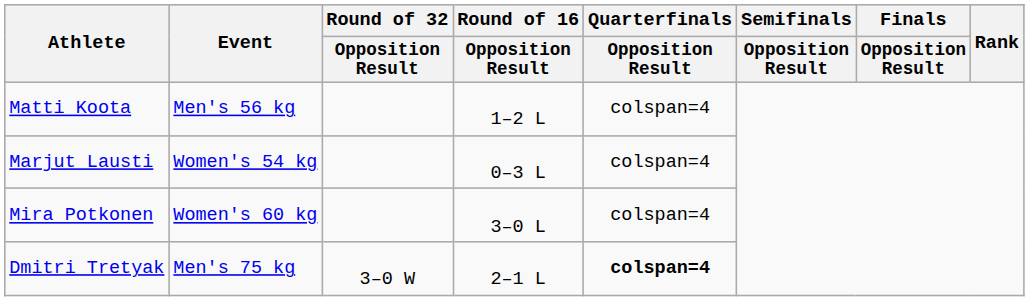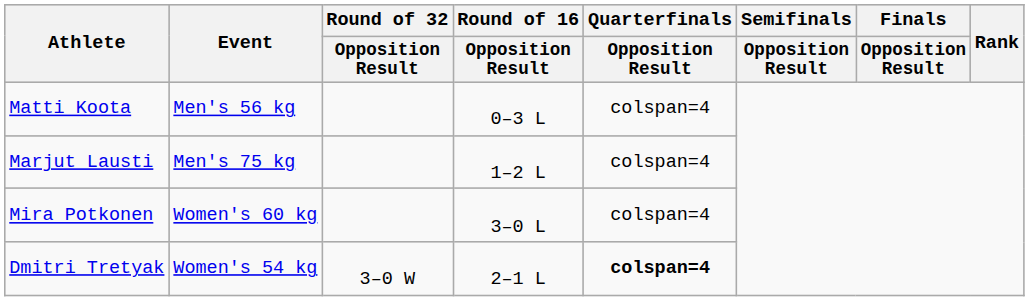Matti Koota | Round of 16 / Opposition Result: 1–2 L -> 0–3 L
Marjut Lausti | Event: Women's 54 kg -> Men's 75 kg
Marjut Lausti | Round of 16 / Opposition Result: 0–3 L -> 1–2 L
Dmitri Tretyak | Event: Men's 75 kg -> Women's 54 kg
